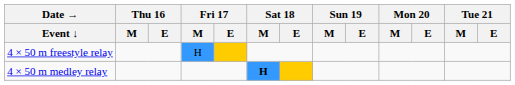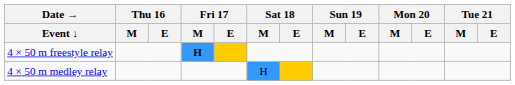4 × 50 m freestyle relay | Fri 17 / M: normal -> bold
4 × 50 m medley relay | Sat 18 / M: bold -> normal
